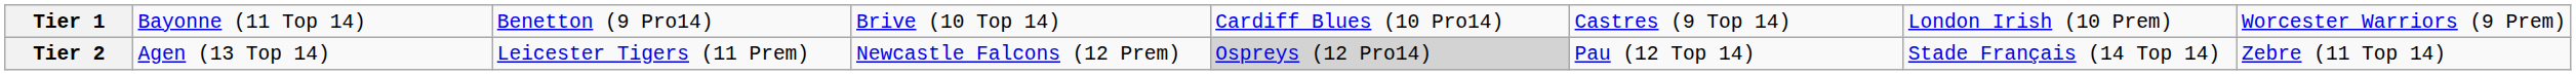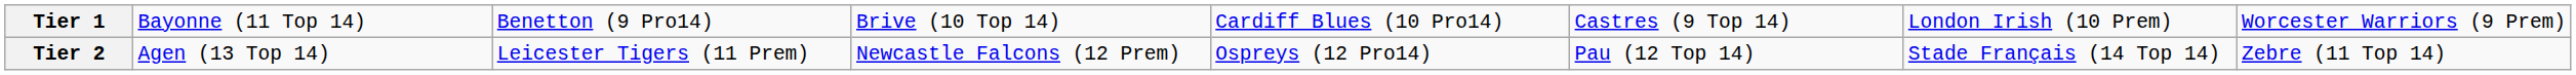Tier 2 | column 5: lightgrey background -> no background
